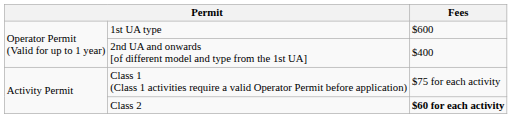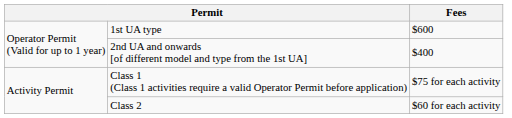Class 2 | Fees: bold -> normal
